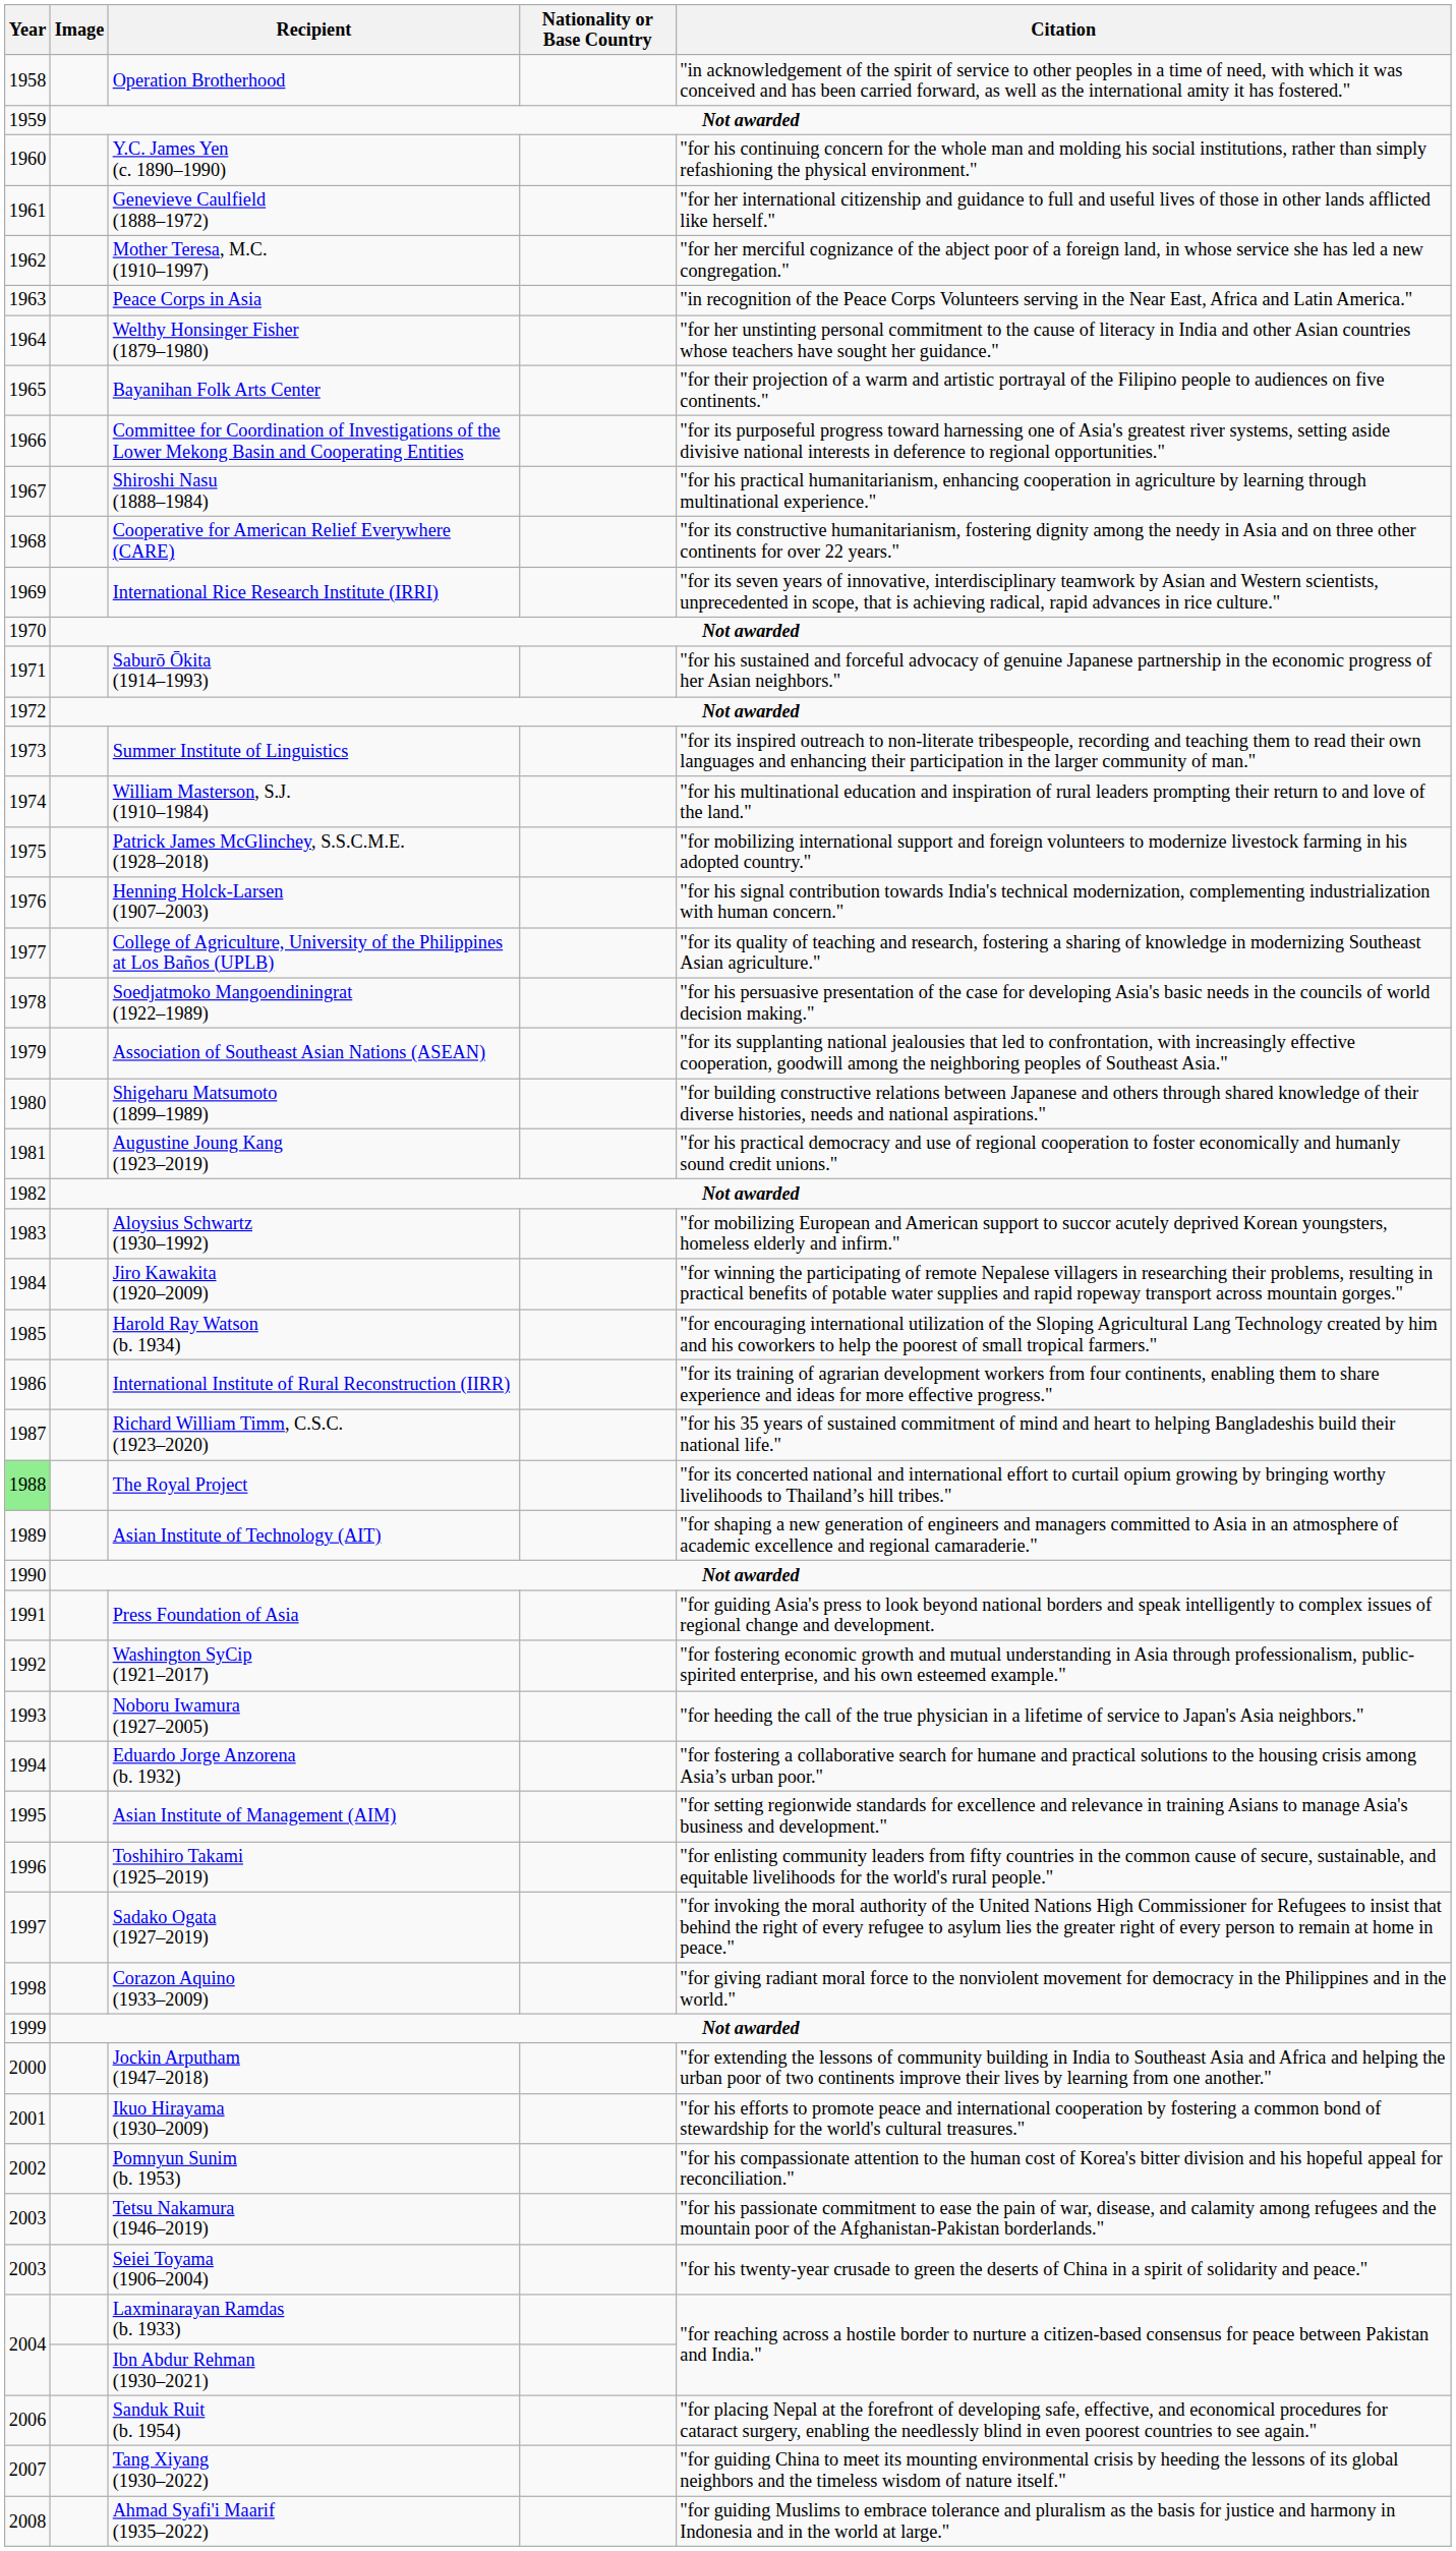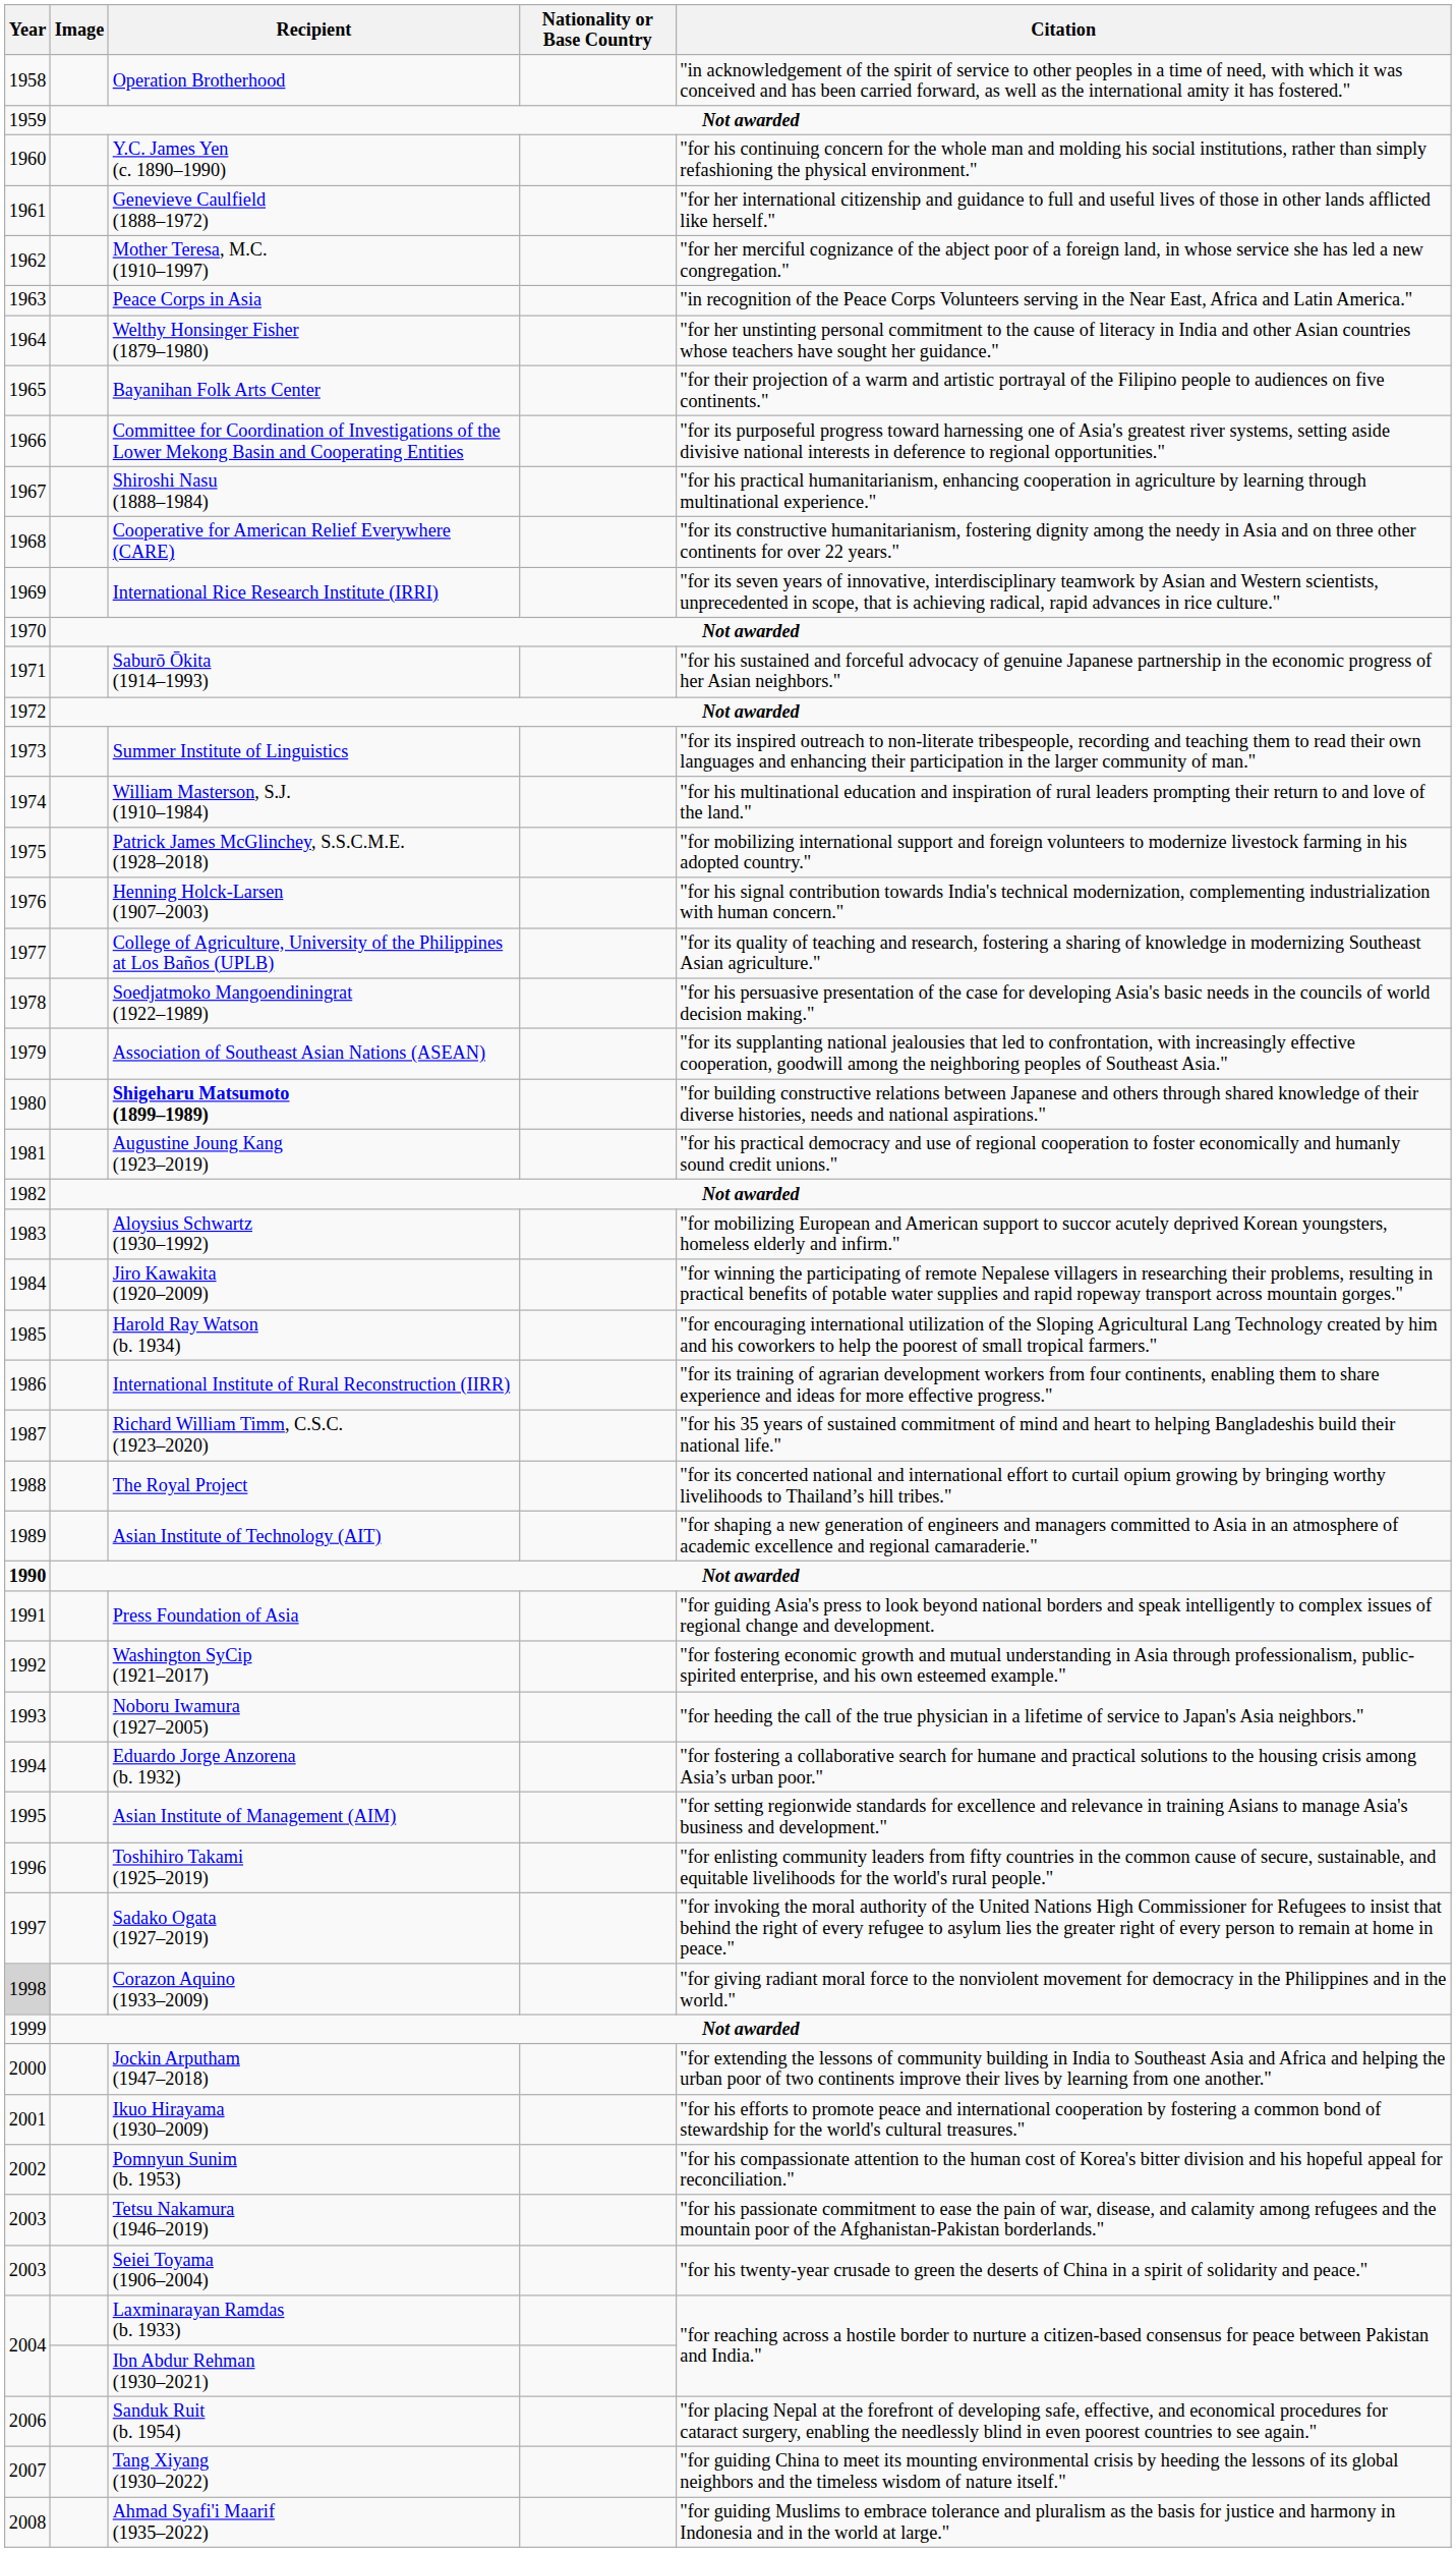Shigeharu Matsumoto (1899–1989) | Recipient: normal -> bold
The Royal Project | Year: lightgreen background -> no background
1990 / Not awarded | Year: normal -> bold
Corazon Aquino (1933–2009) | Year: no background -> lightgrey background
